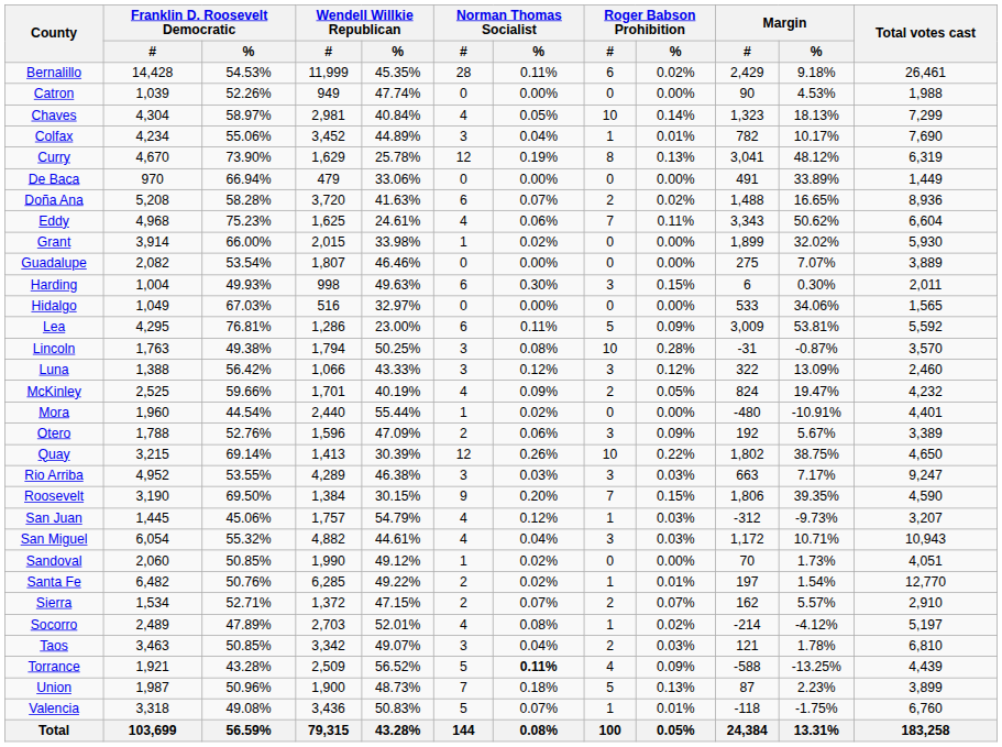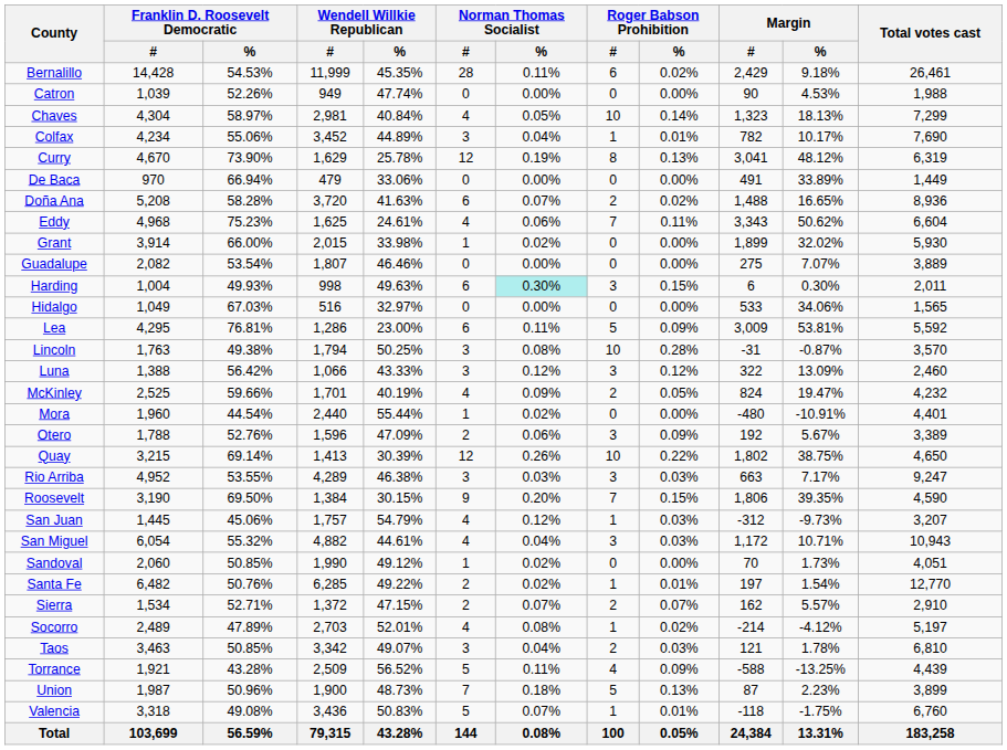Harding | Norman Thomas Socialist / %: no background -> paleturquoise background
Torrance | Norman Thomas Socialist / %: bold -> normal
